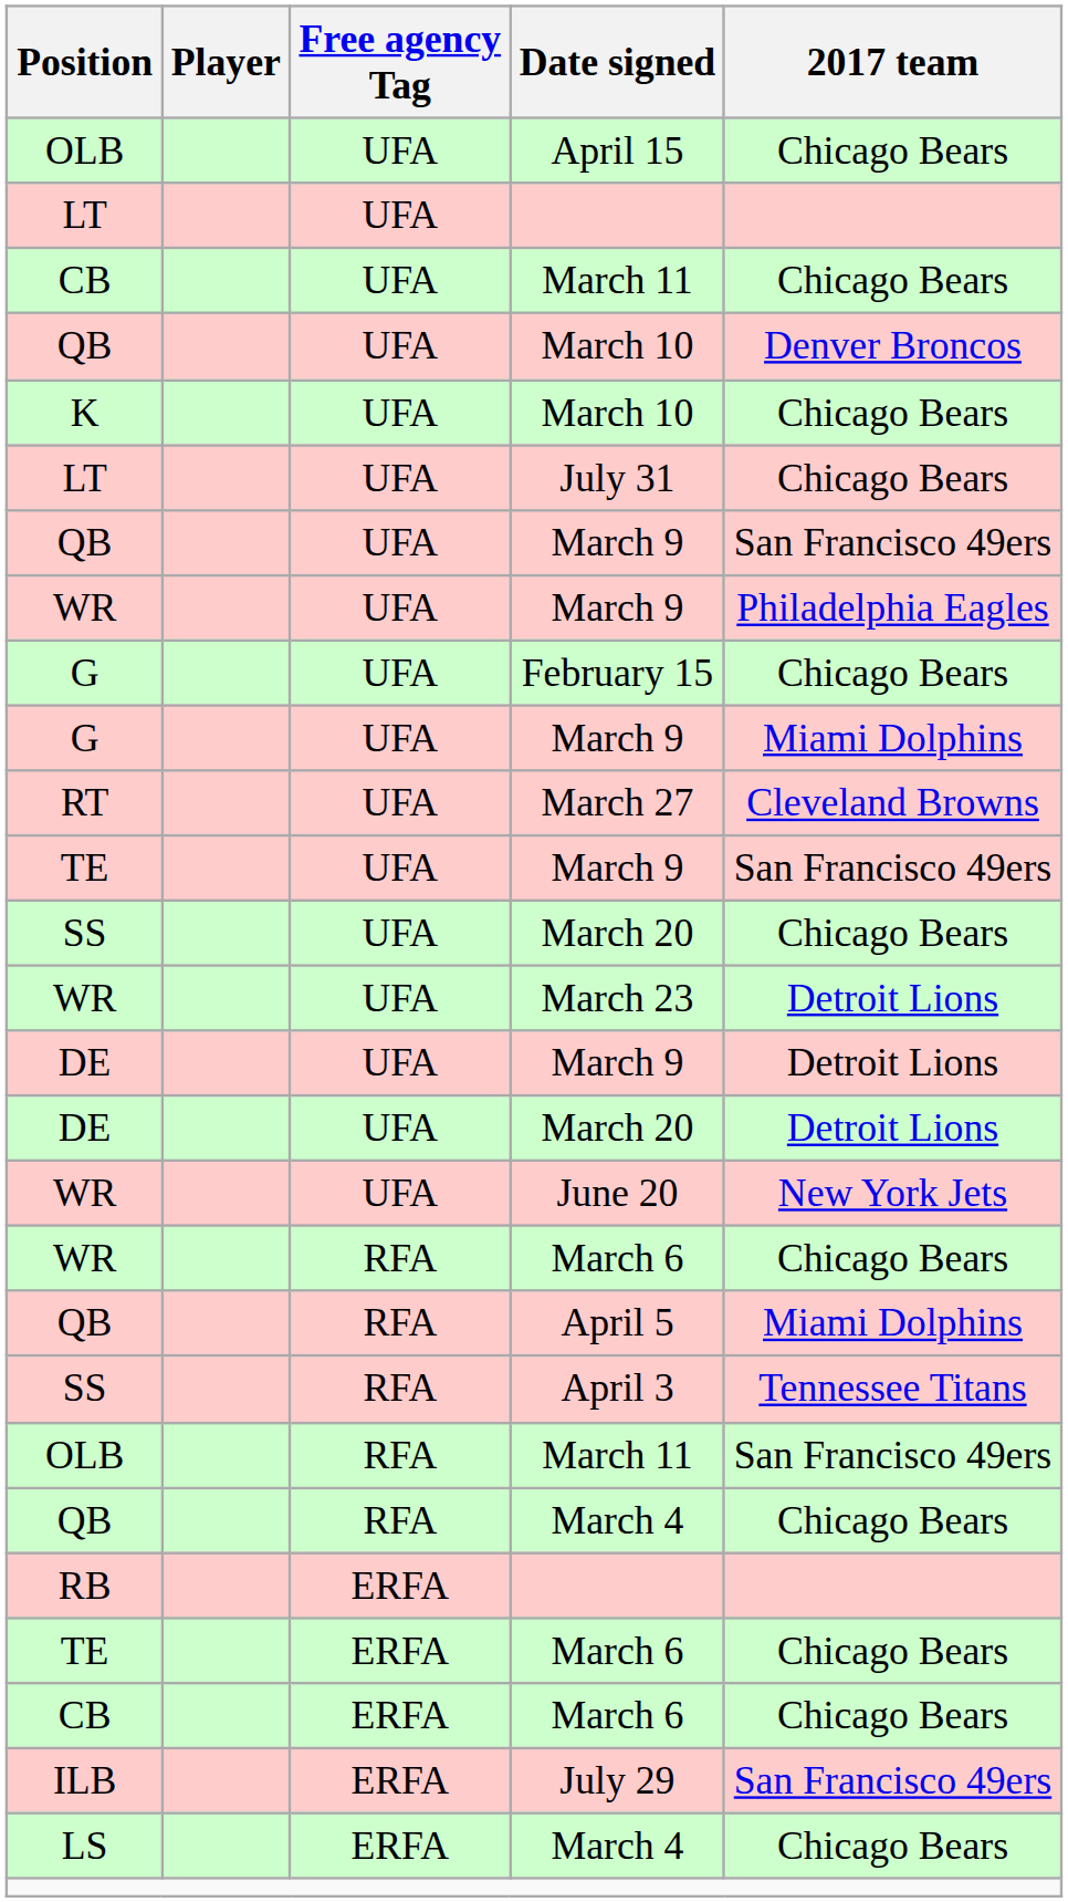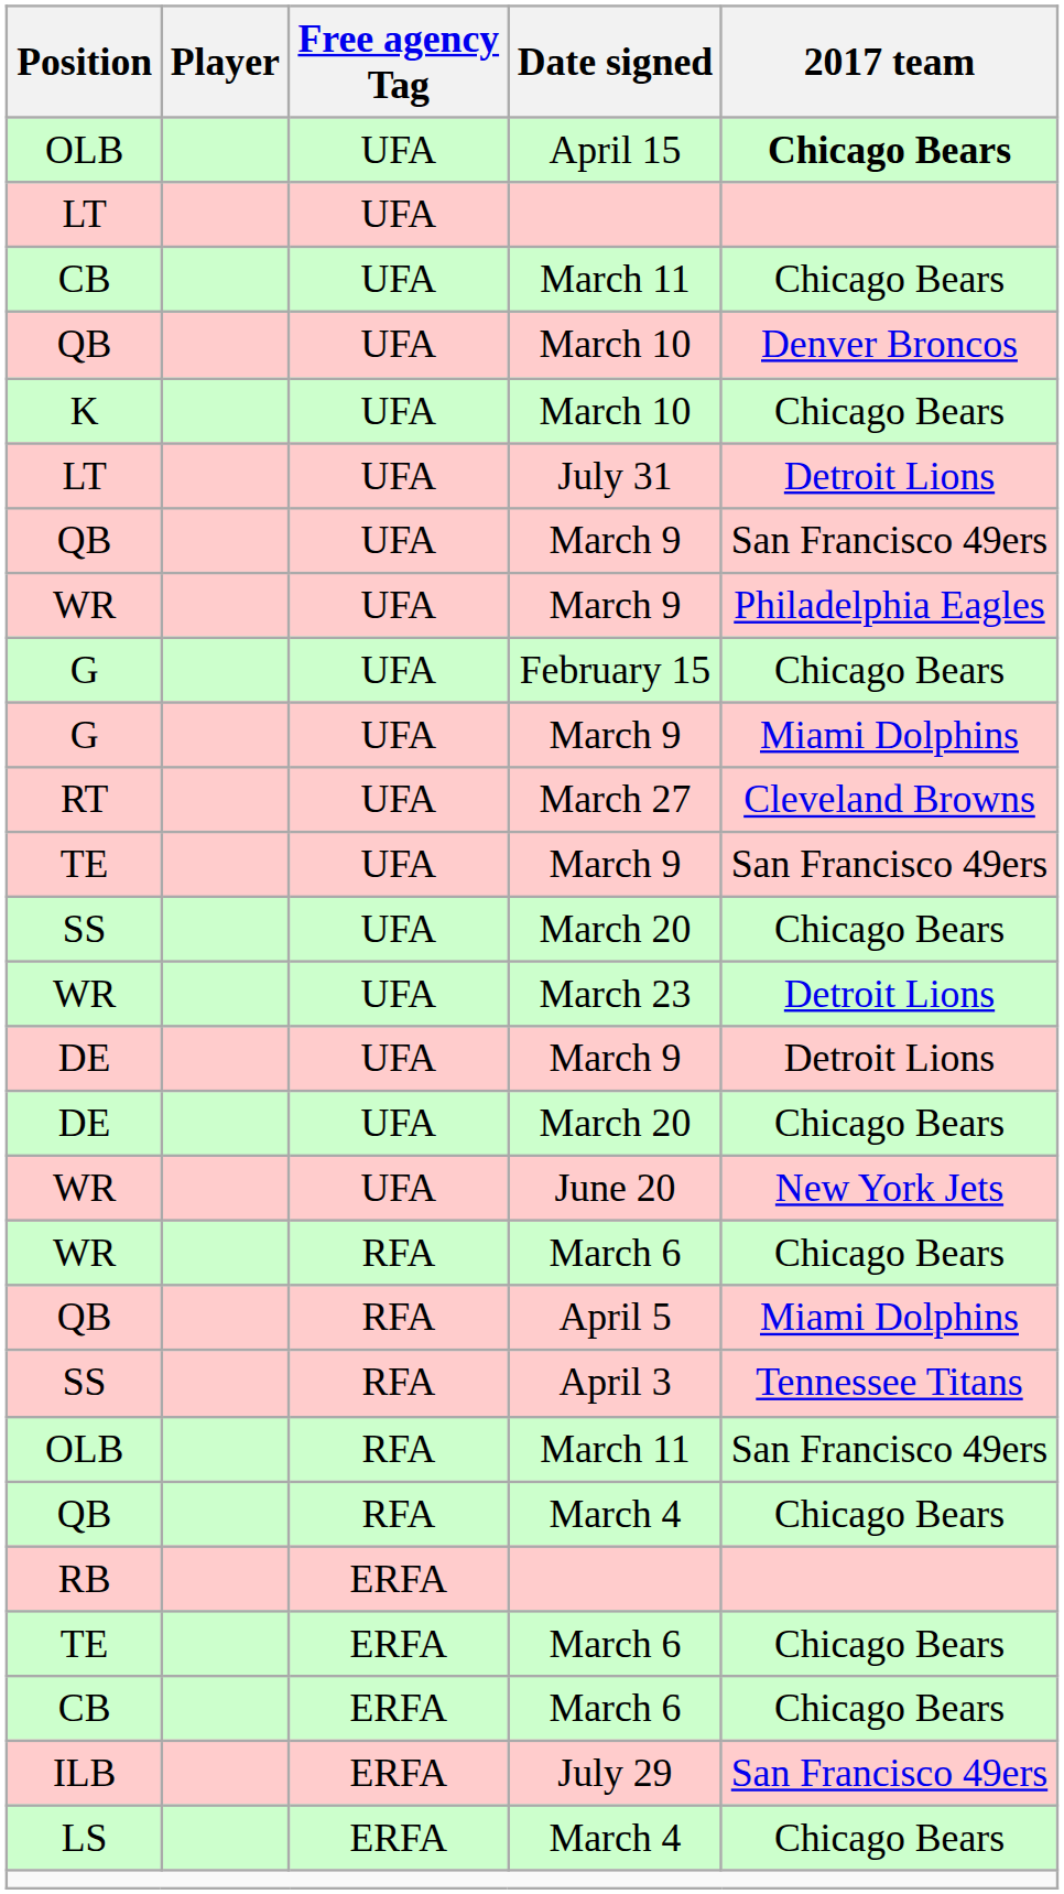April 15 | 2017 team: normal -> bold
July 31 | 2017 team: Chicago Bears -> Detroit Lions
DE / March 20 | 2017 team: Detroit Lions -> Chicago Bears
